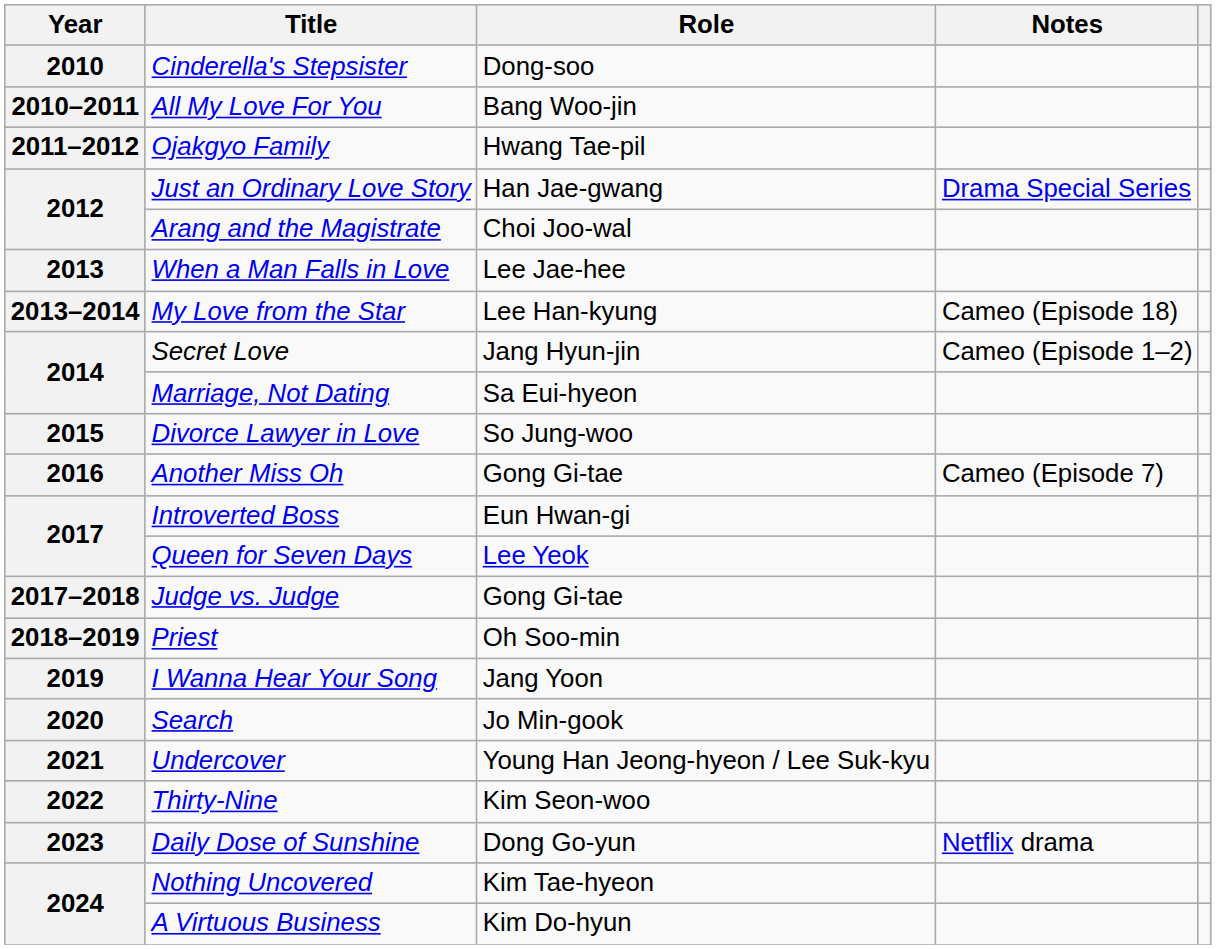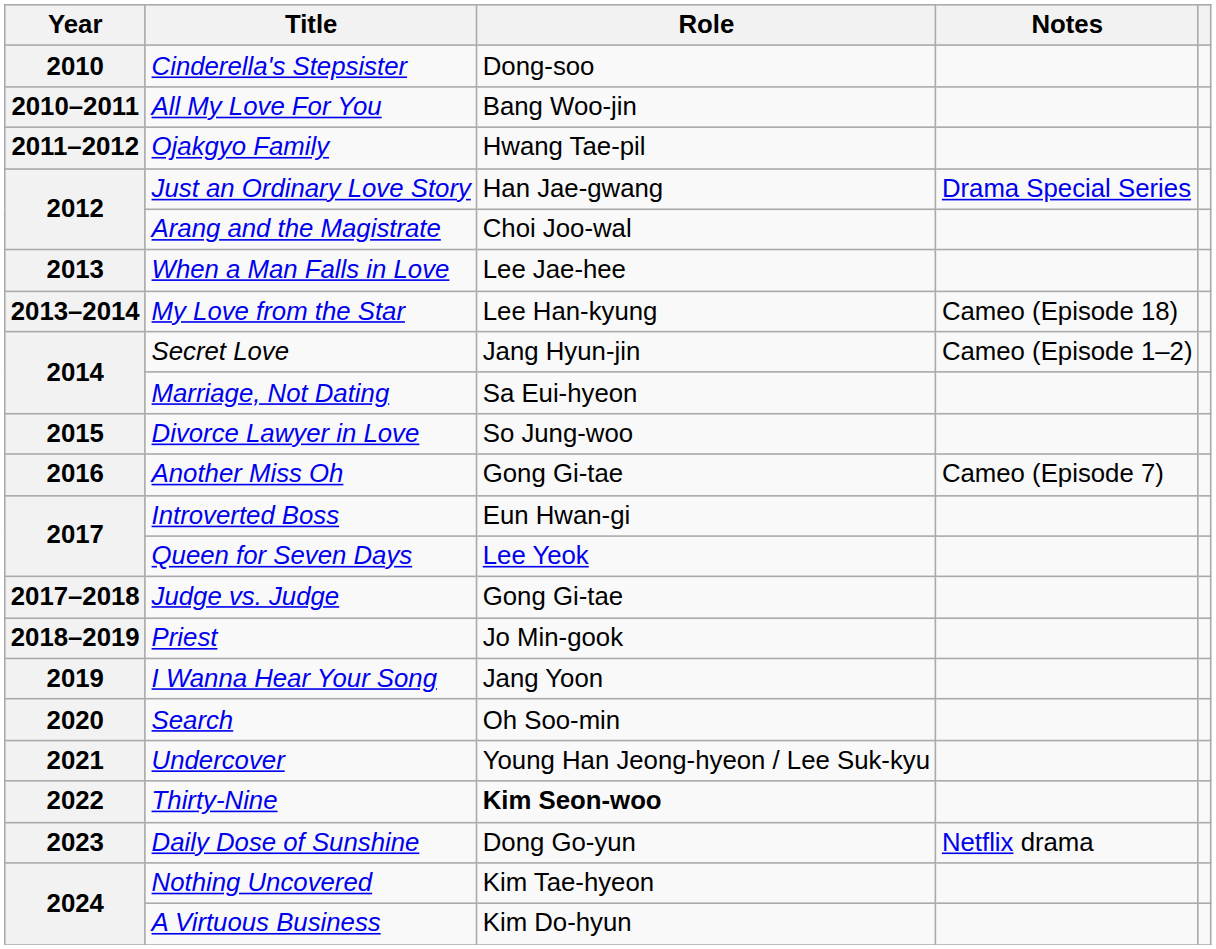Priest | Role: Oh Soo-min -> Jo Min-gook
Search | Role: Jo Min-gook -> Oh Soo-min
Thirty-Nine | Role: normal -> bold
